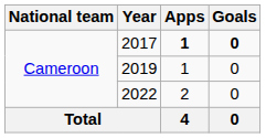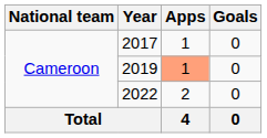2017 | Apps: bold -> normal
2017 | Goals: bold -> normal
2019 | Apps: no background -> lightsalmon background
